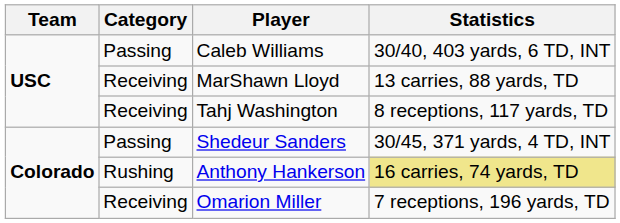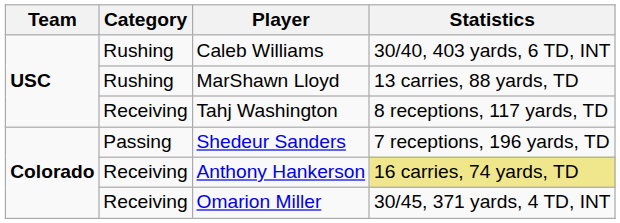Caleb Williams | Category: Passing -> Rushing
MarShawn Lloyd | Category: Receiving -> Rushing
Shedeur Sanders | Statistics: 30/45, 371 yards, 4 TD, INT -> 7 receptions, 196 yards, TD
Anthony Hankerson | Category: Rushing -> Receiving
Omarion Miller | Statistics: 7 receptions, 196 yards, TD -> 30/45, 371 yards, 4 TD, INT
